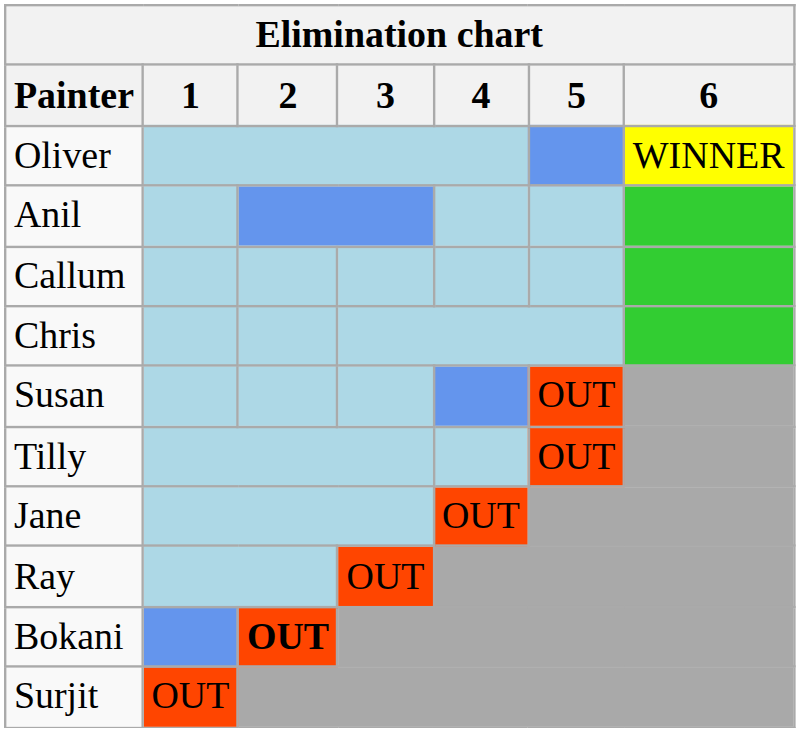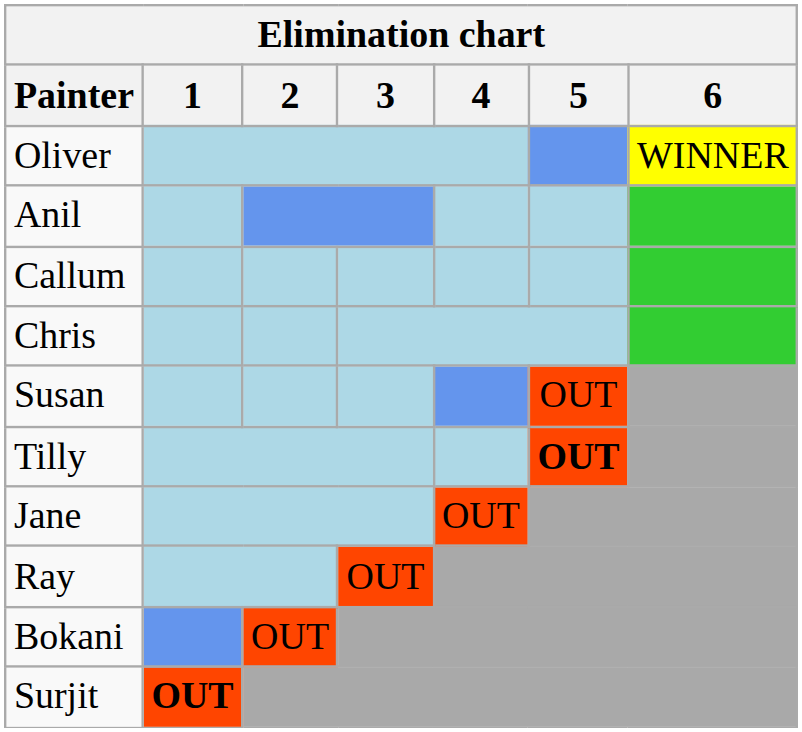Tilly | 5: normal -> bold
Bokani | 2: bold -> normal
Surjit | 1: normal -> bold
